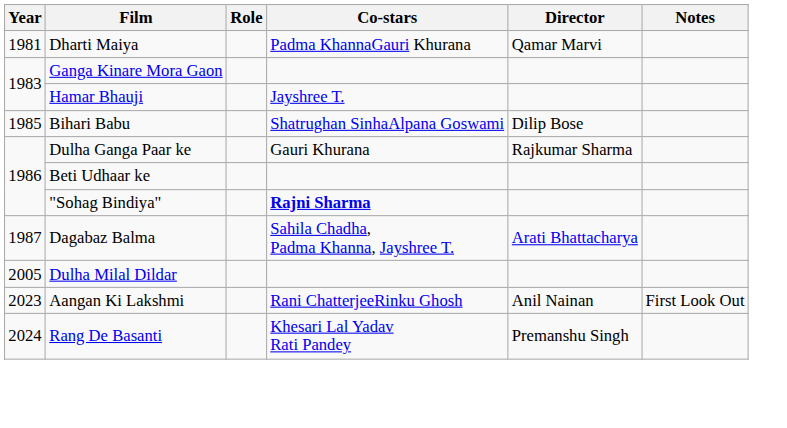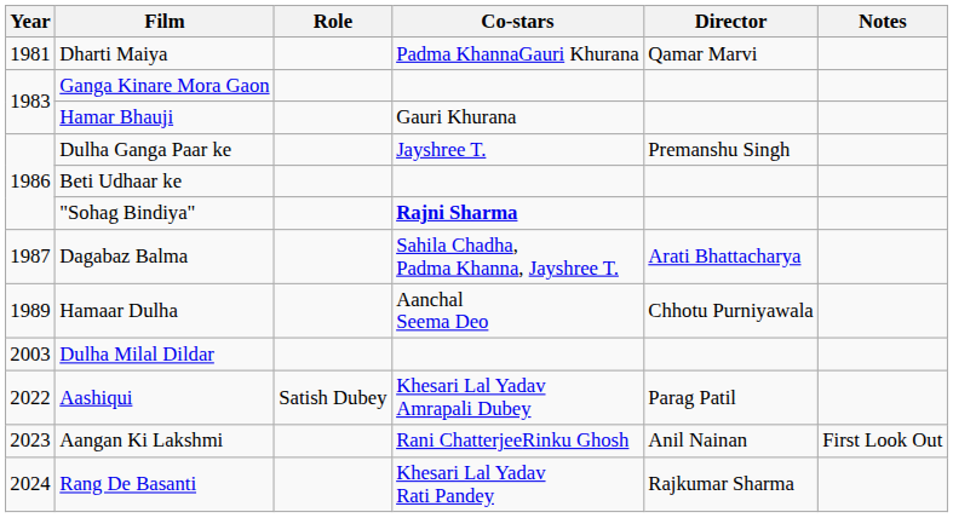Hamar Bhauji | Co-stars: Jayshree T. -> Gauri Khurana
- row: 1985 | Bihari Babu | Shatrughan SinhaAlpana Goswami | Dilip Bose
Dulha Ganga Paar ke | Co-stars: Gauri Khurana -> Jayshree T.
Dulha Ganga Paar ke | Director: Rajkumar Sharma -> Premanshu Singh
+ row: 1989 | Hamaar Dulha | Aanchal Seema Deo | Chhotu Purniyawala
Dulha Milal Dildar | Year: 2005 -> 2003
+ row: 2022 | Aashiqui | Satish Dubey | Khesari Lal Yadav Amrapali Dubey | Parag Patil
Rang De Basanti | Director: Premanshu Singh -> Rajkumar Sharma
